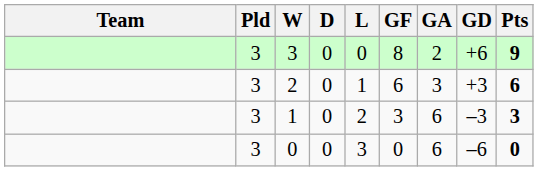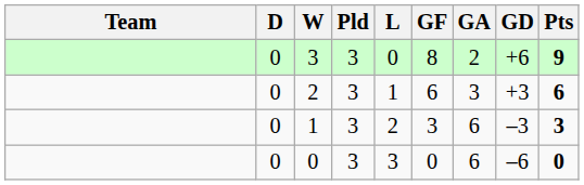columns swapped: Pld <-> D
